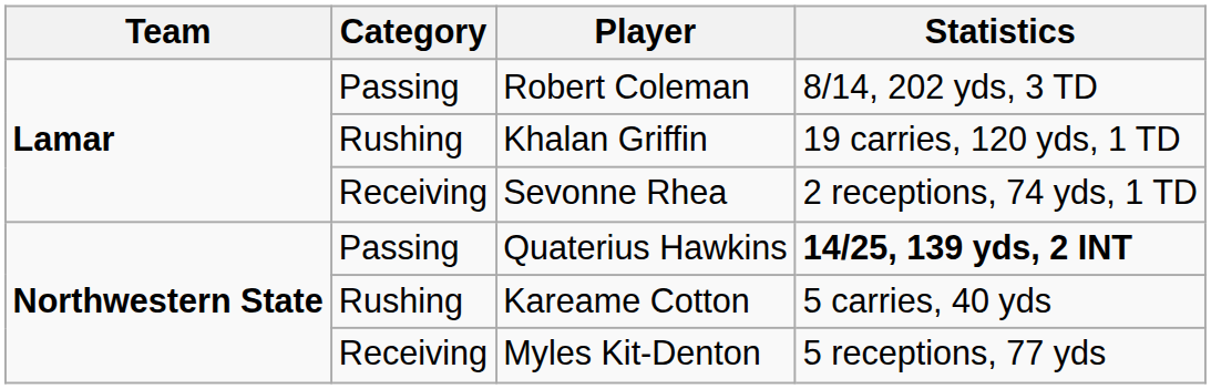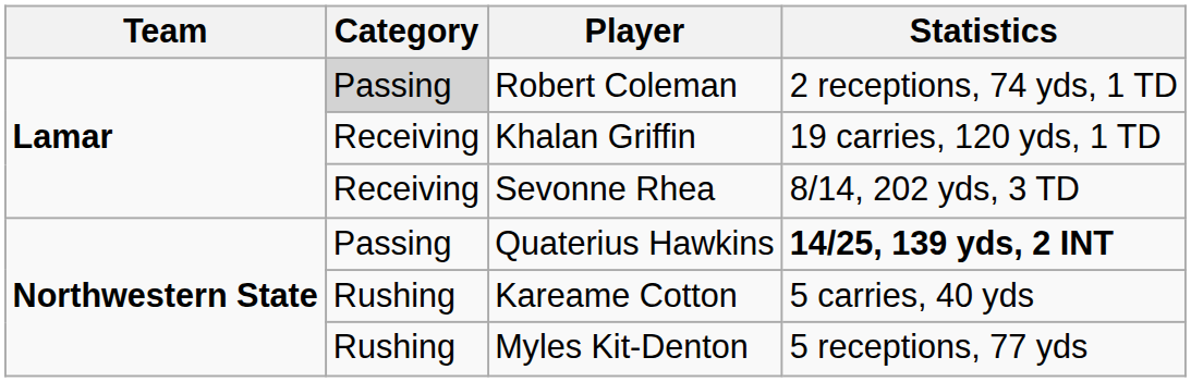Robert Coleman | Category: no background -> lightgrey background
Robert Coleman | Statistics: 8/14, 202 yds, 3 TD -> 2 receptions, 74 yds, 1 TD
Khalan Griffin | Category: Rushing -> Receiving
Sevonne Rhea | Statistics: 2 receptions, 74 yds, 1 TD -> 8/14, 202 yds, 3 TD
Myles Kit-Denton | Category: Receiving -> Rushing
